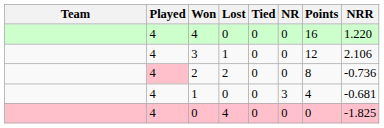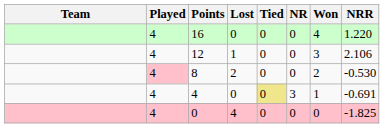columns swapped: Won <-> Points
row 4 | NRR: -0.736 -> -0.530
row 5 | Tied: no background -> khaki background
row 5 | NRR: -0.681 -> -0.691
